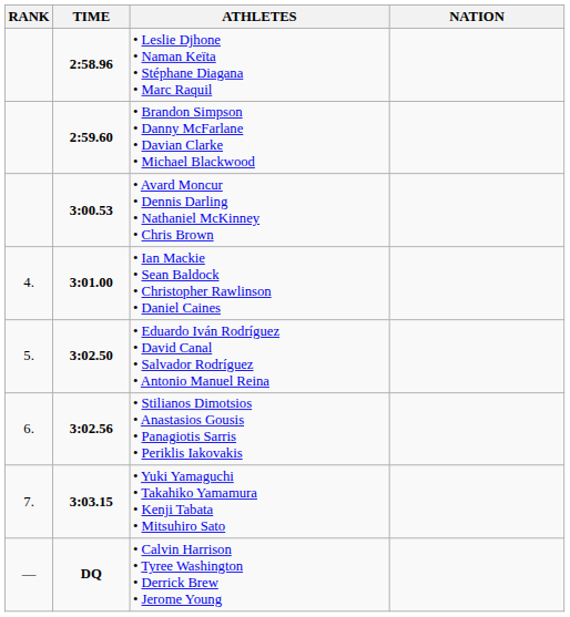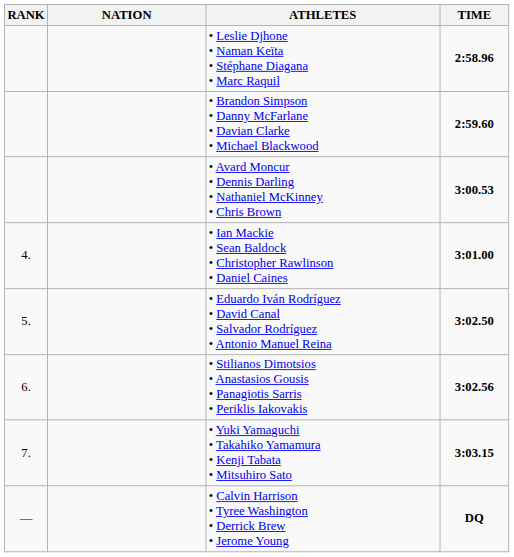columns swapped: NATION <-> TIME
